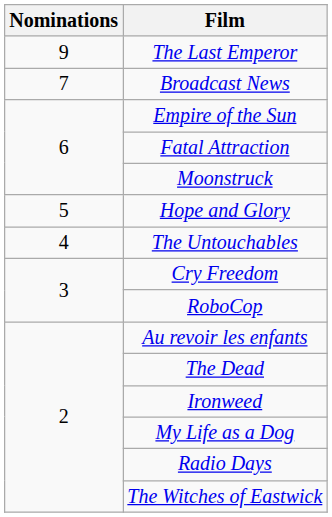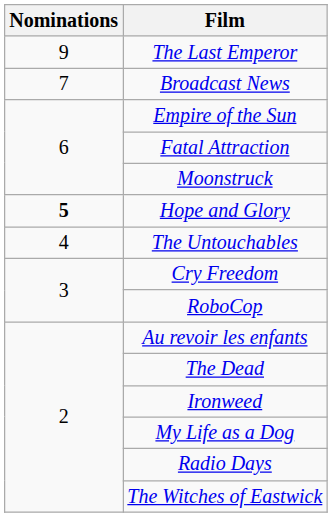Hope and Glory | Nominations: normal -> bold
